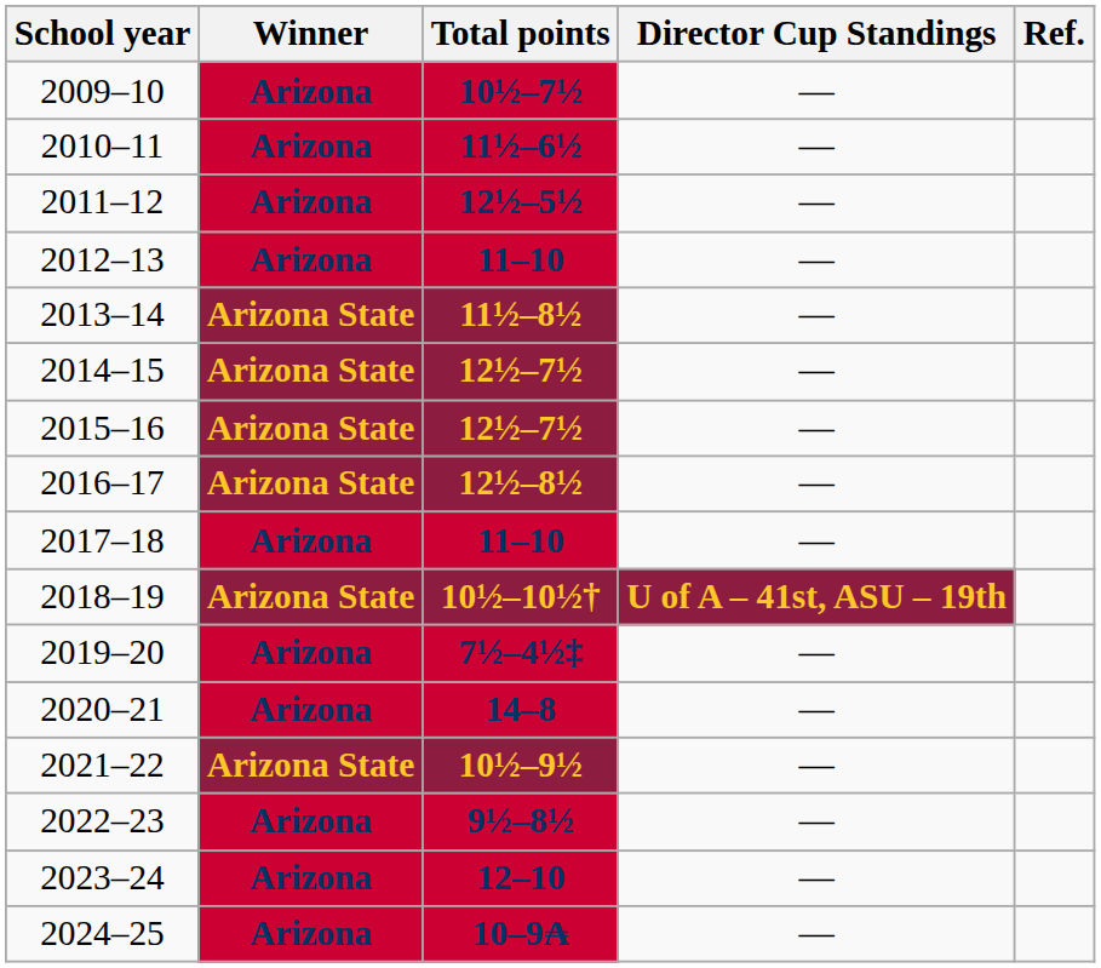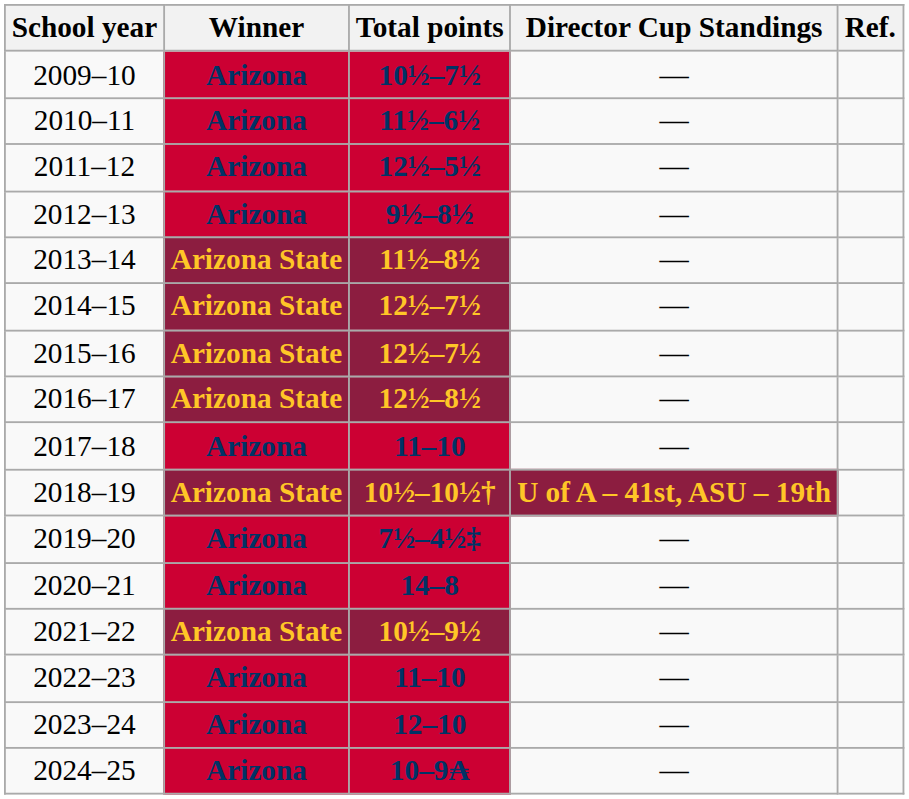2012–13 | Total points: 11–10 -> 9½–8½
2022–23 | Total points: 9½–8½ -> 11–10
